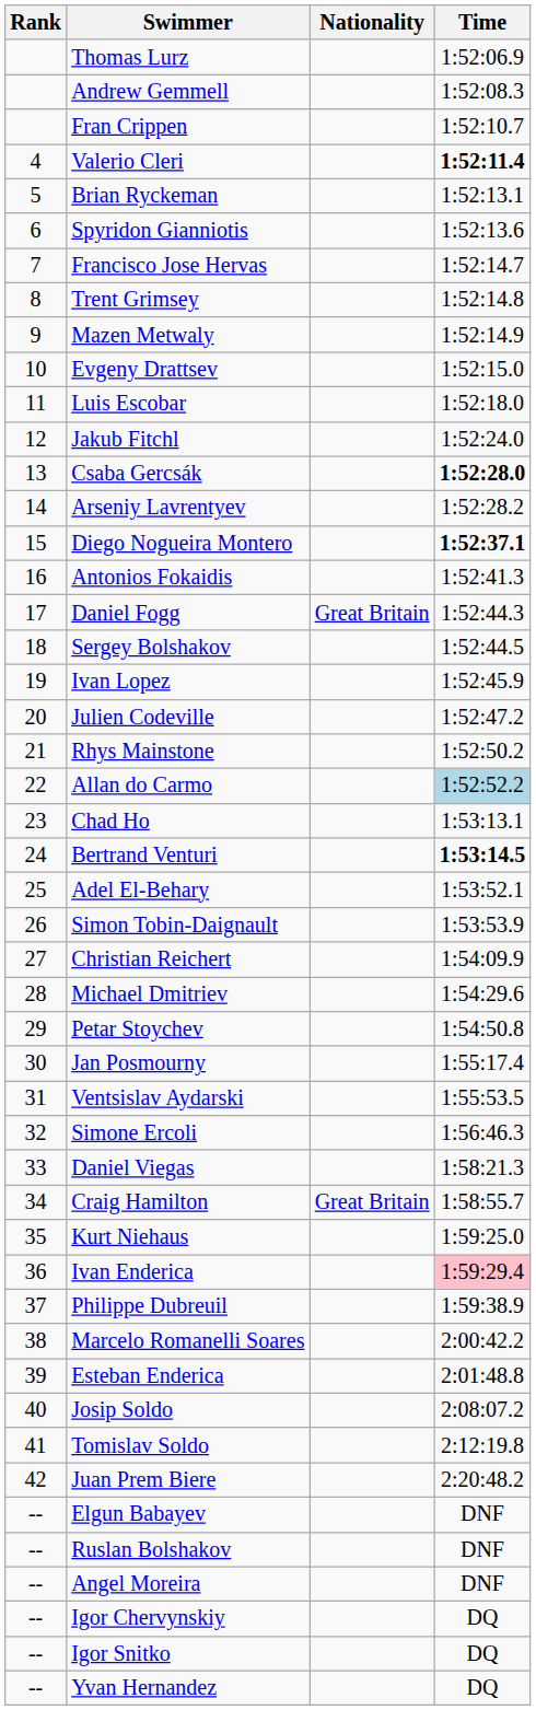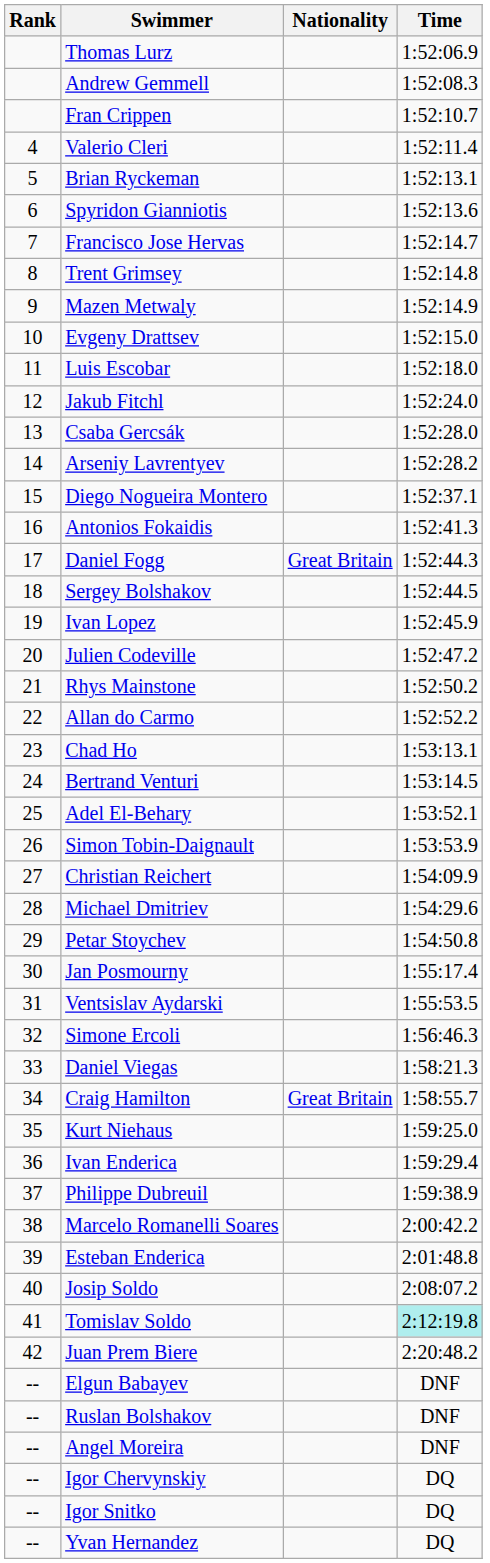Valerio Cleri | Time: bold -> normal
Csaba Gercsák | Time: bold -> normal
Diego Nogueira Montero | Time: bold -> normal
Allan do Carmo | Time: lightblue background -> no background
Bertrand Venturi | Time: bold -> normal
Ivan Enderica | Time: pink background -> no background
Tomislav Soldo | Time: no background -> paleturquoise background
